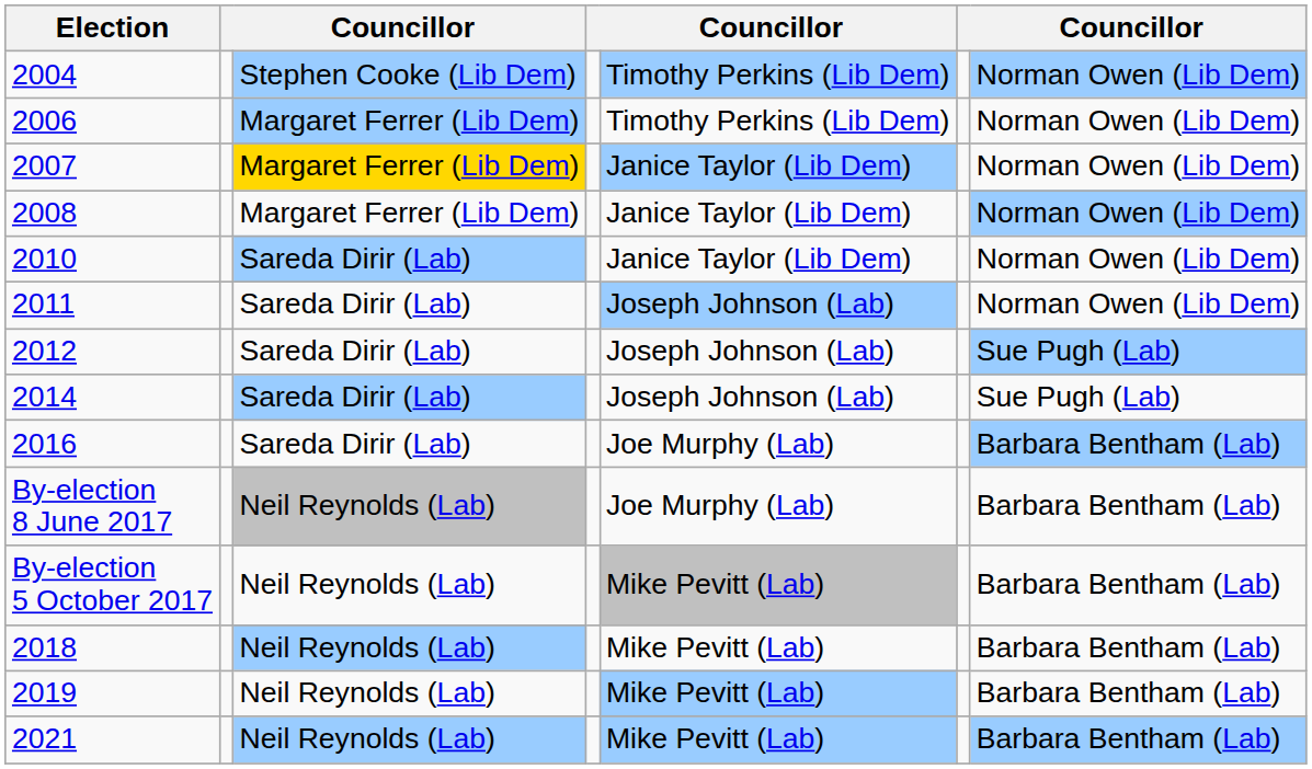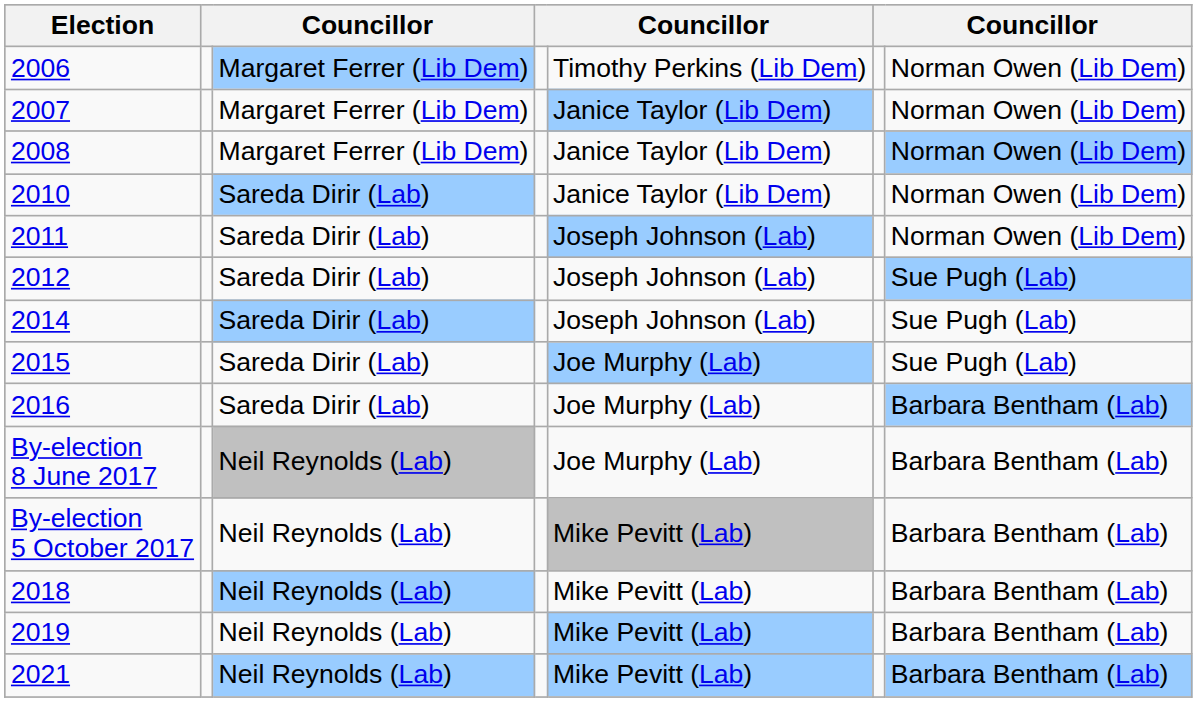- row: 2004 | Stephen Cooke (Lib Dem) | Timothy Perkins (Lib Dem) | Norman Owen (Lib Dem)
2007 | column 3: gold background -> no background
+ row: 2015 | Sareda Dirir (Lab) | Joe Murphy (Lab) | Sue Pugh (Lab)
